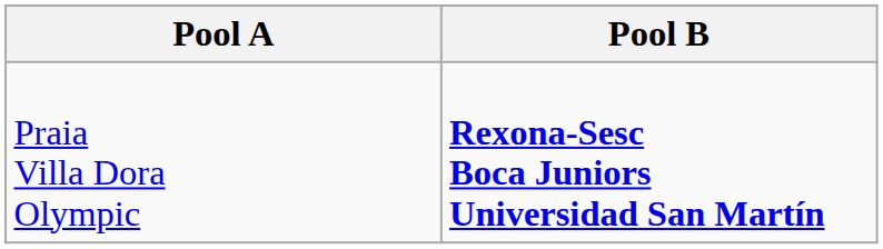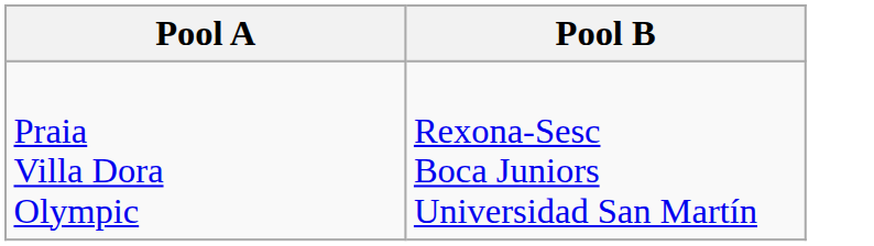Praia Villa Dora Olympic | Pool B: bold -> normal
